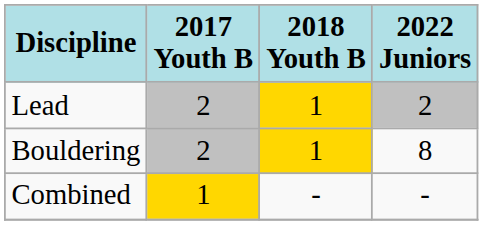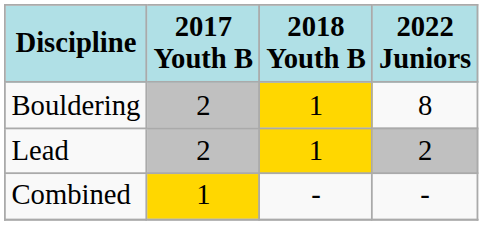rows swapped: Lead <-> Bouldering
